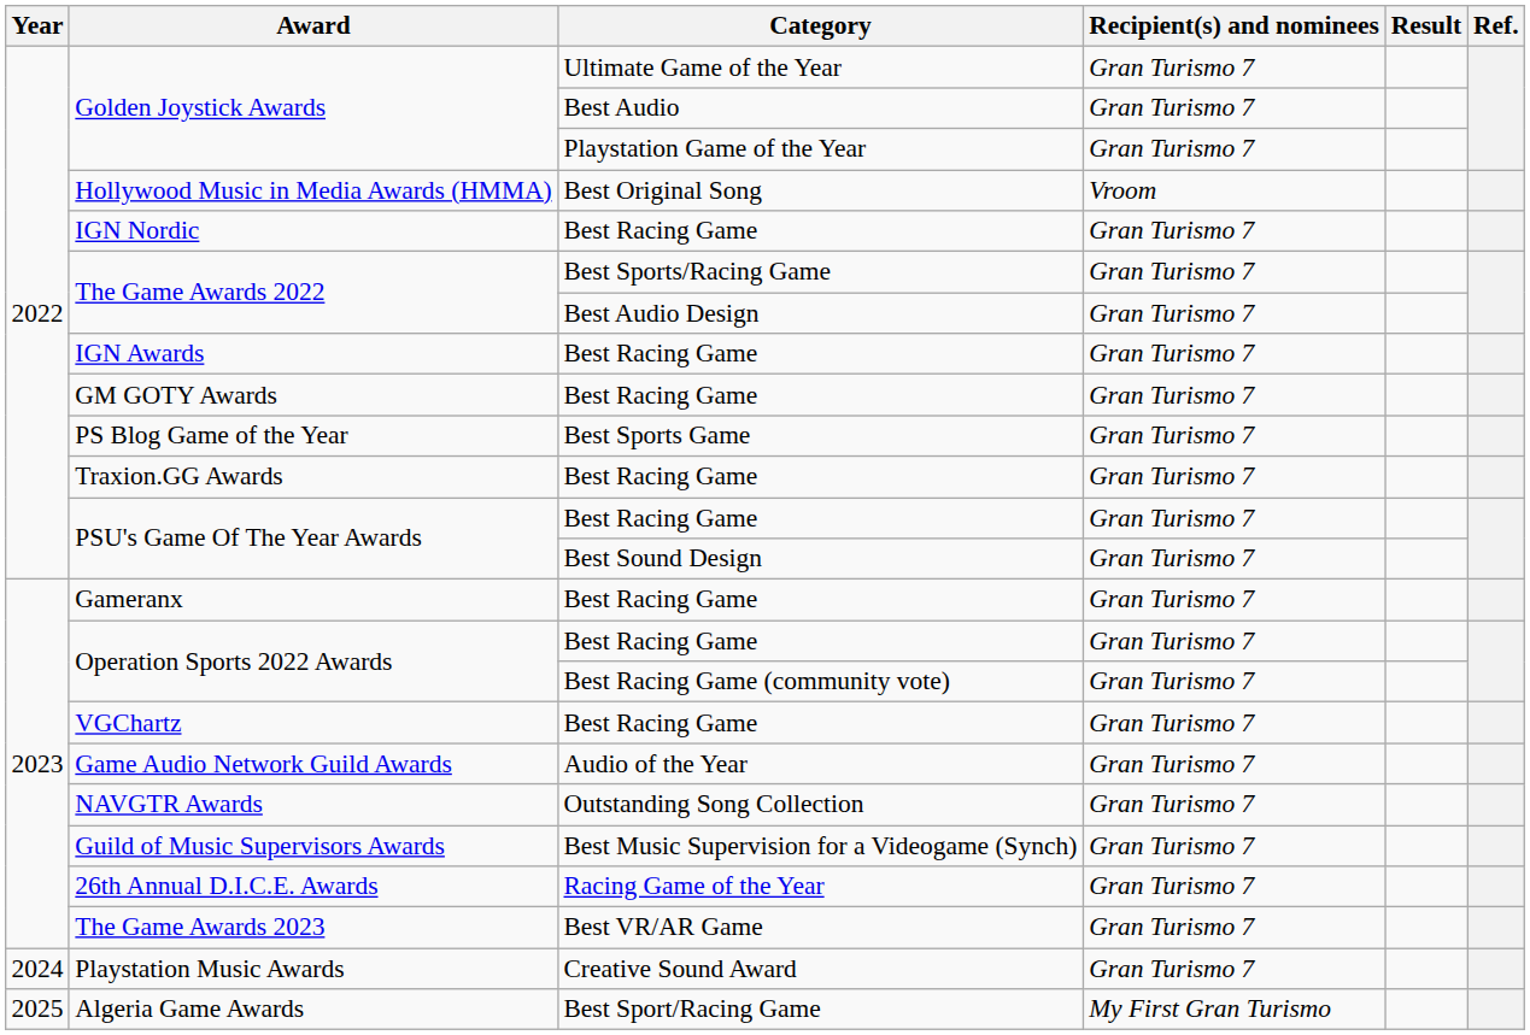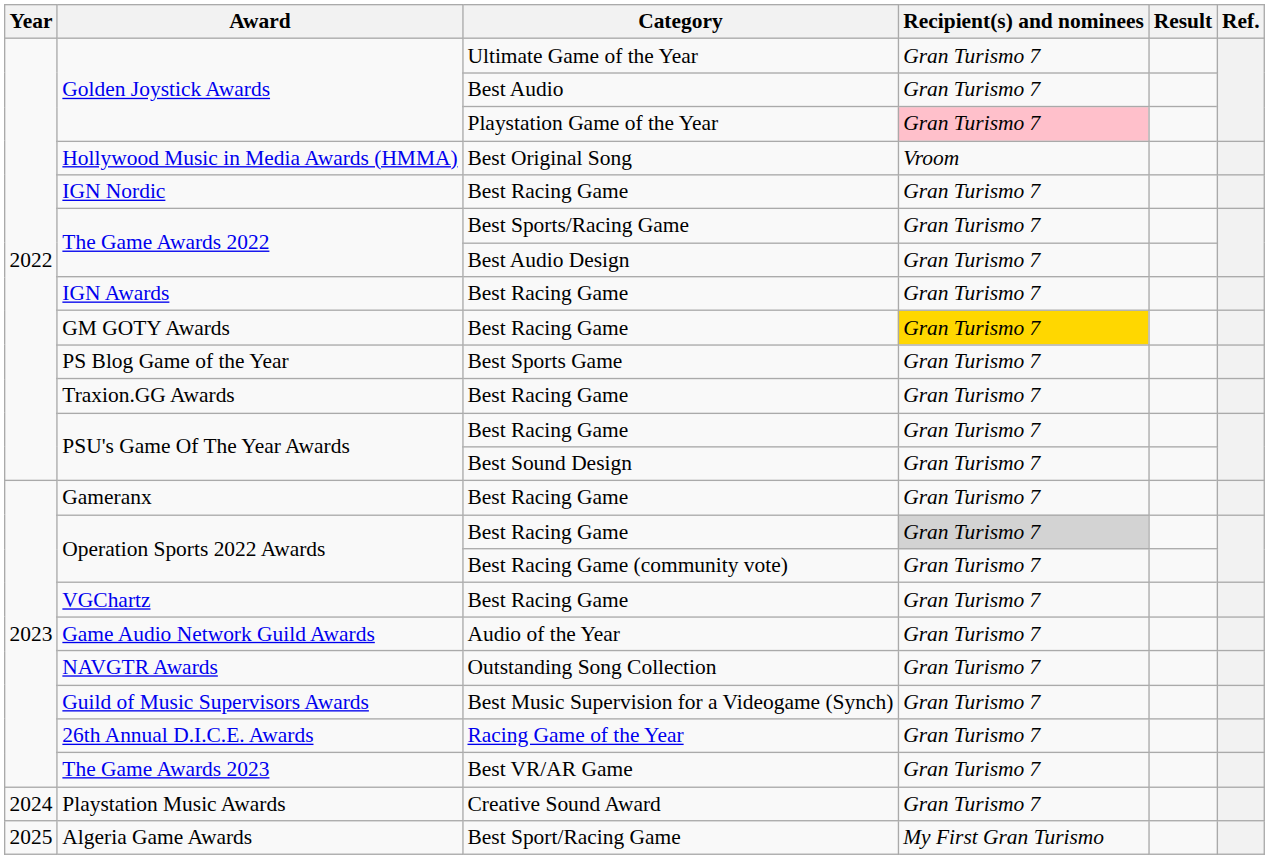Golden Joystick Awards / Playstation Game of the Year | Recipient(s) and nominees: no background -> pink background
GM GOTY Awards | Recipient(s) and nominees: no background -> gold background
Operation Sports 2022 Awards / Best Racing Game | Recipient(s) and nominees: no background -> lightgrey background
